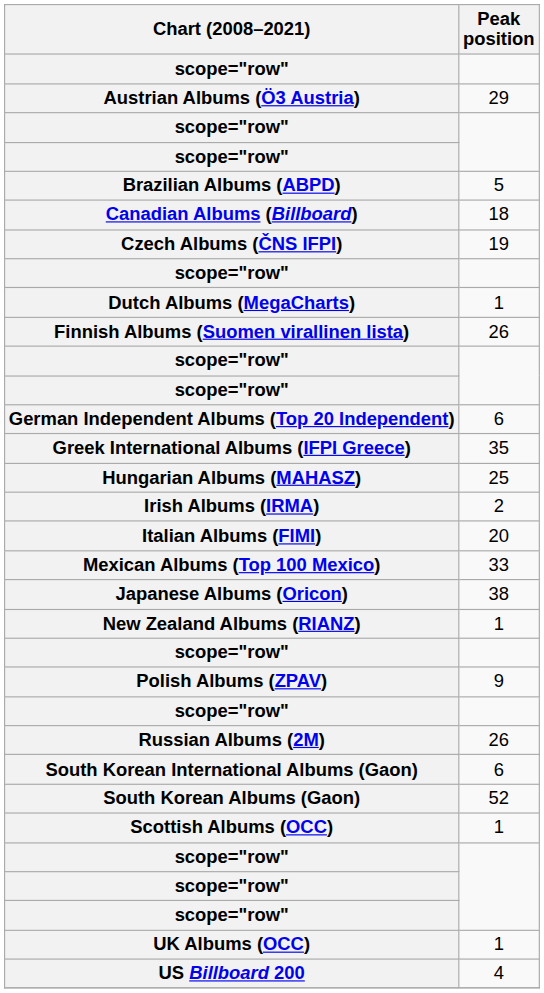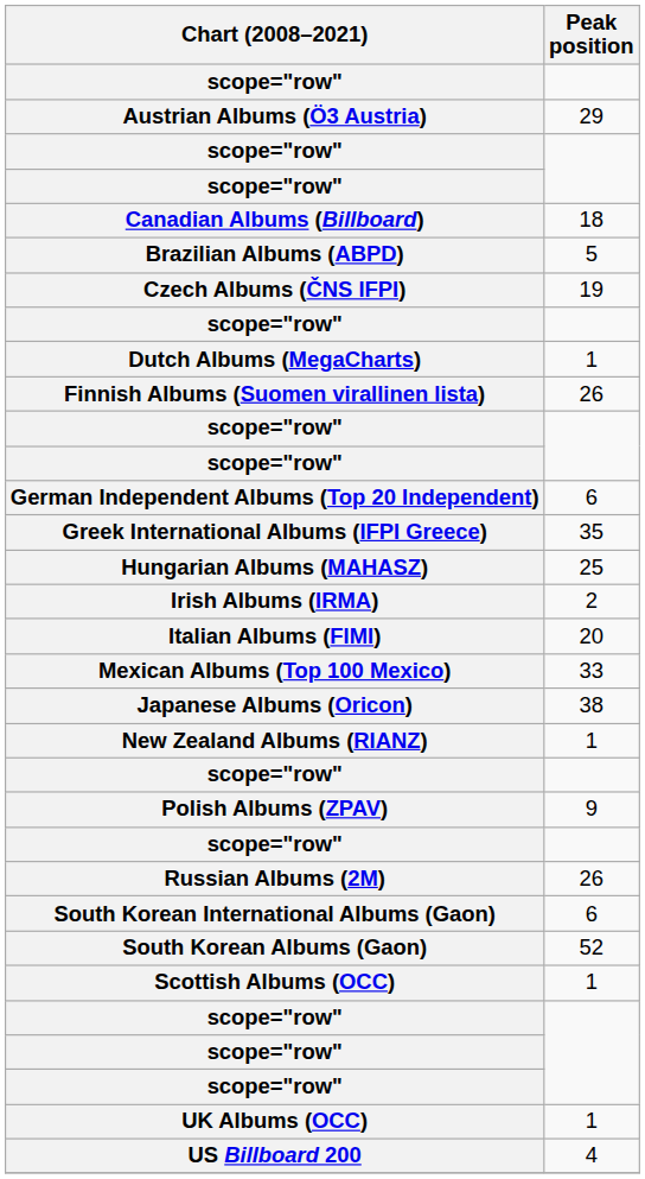rows swapped: Brazilian Albums (ABPD) <-> Canadian Albums (Billboard)
